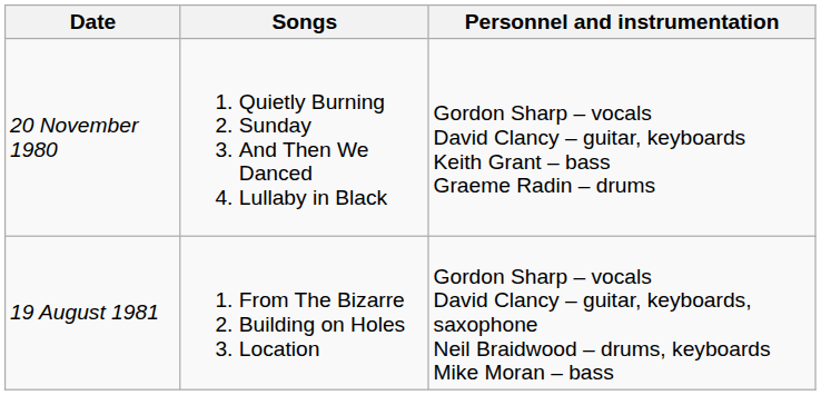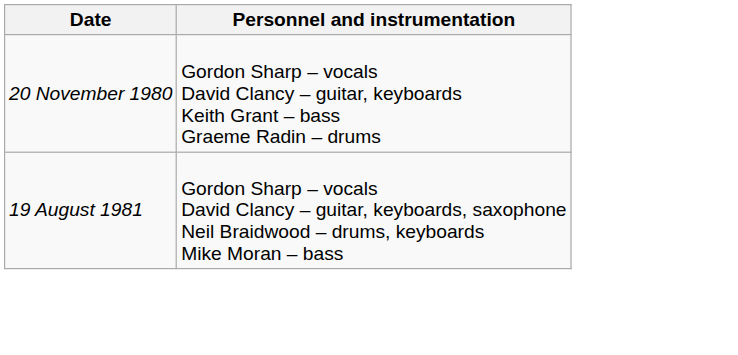- column: Songs | Quietly Burning Sunday And Then We Danced Lullaby in Black | From The Bizarre Building on Holes Location
